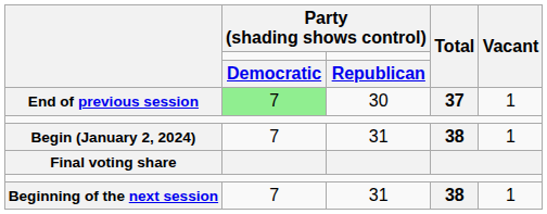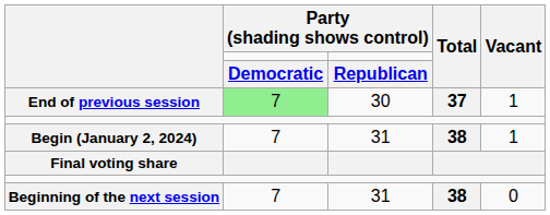Beginning of the next session | Vacant: 1 -> 0
